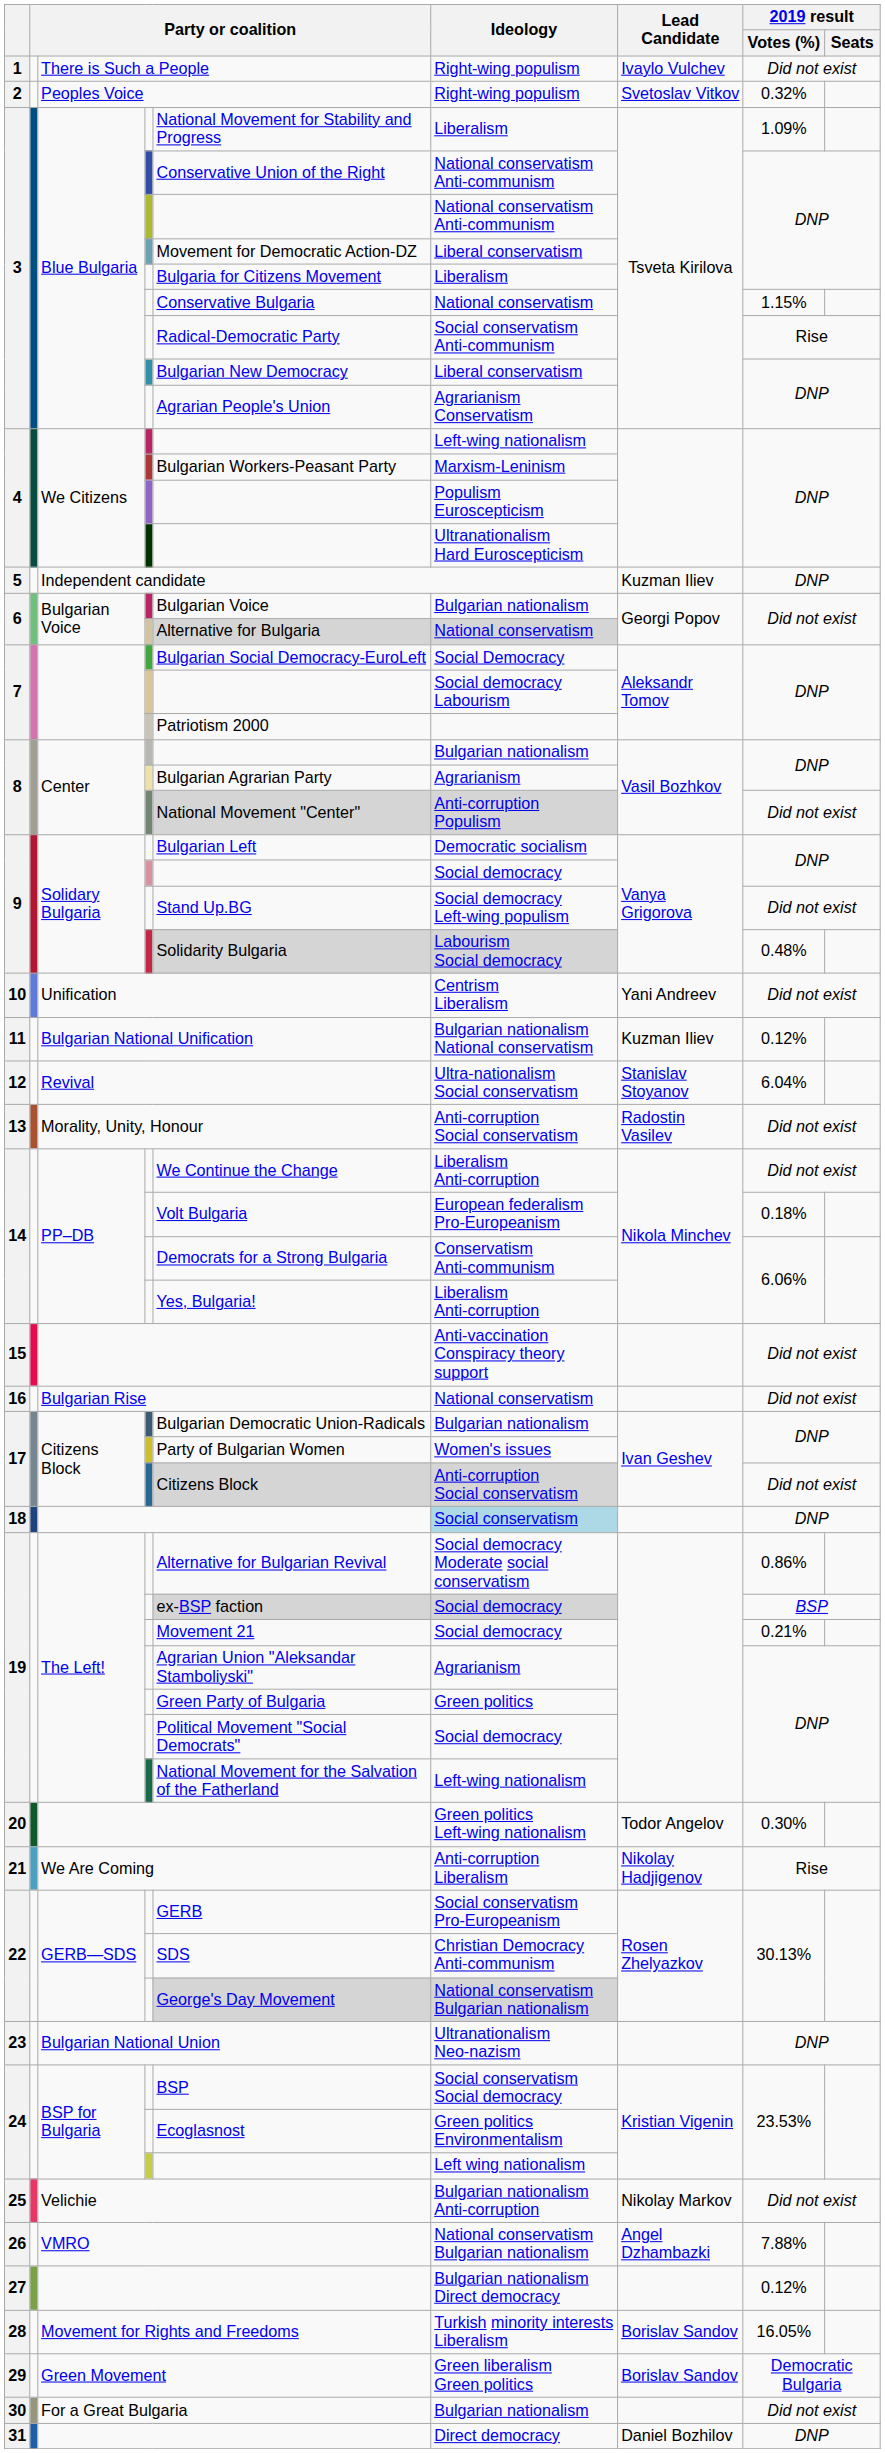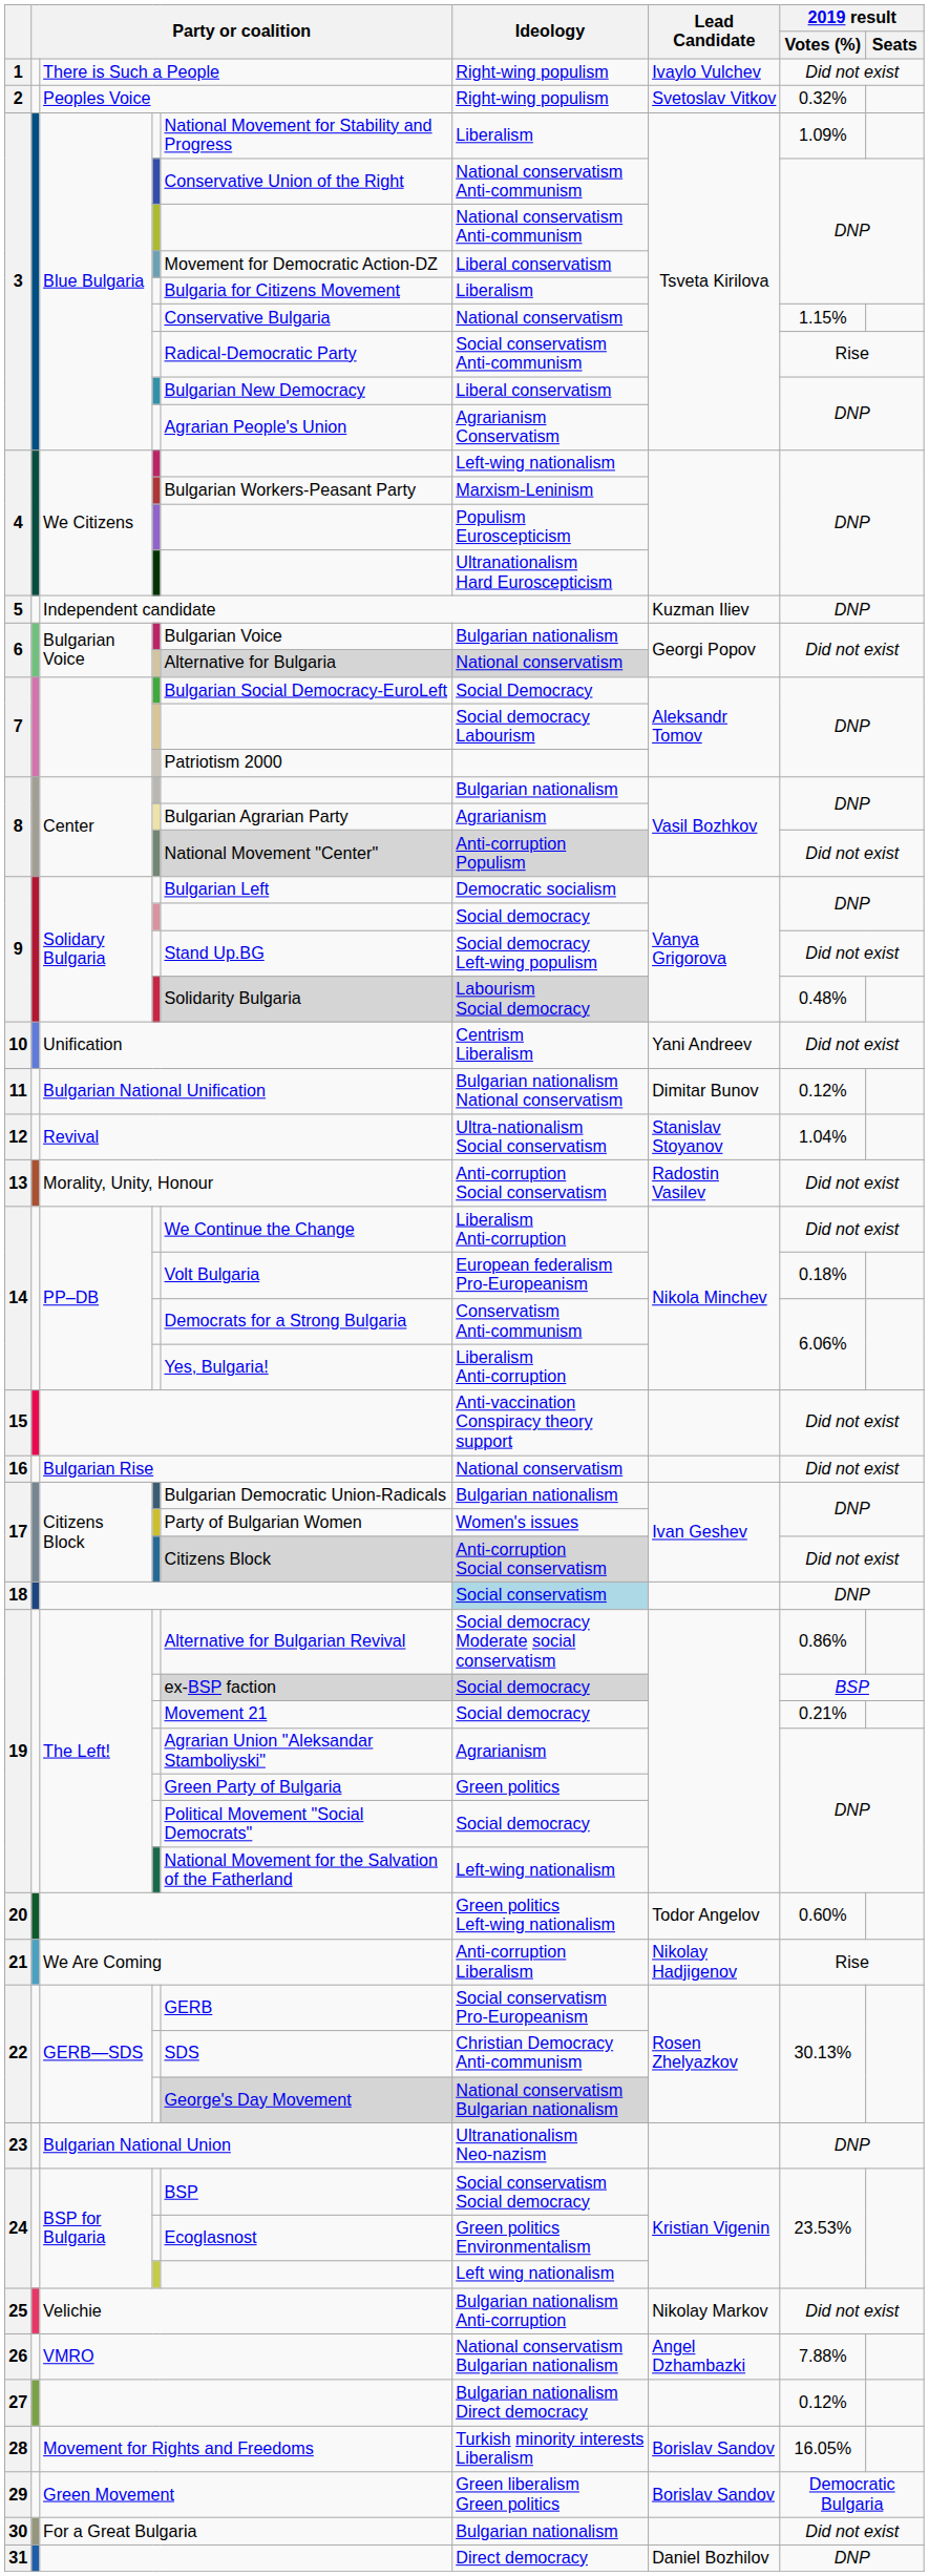11 | Lead Candidate: Kuzman Iliev -> Dimitar Bunov
12 | 2019 result / Votes (%): 6.04% -> 1.04%
20 | 2019 result / Votes (%): 0.30% -> 0.60%
